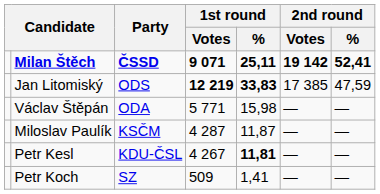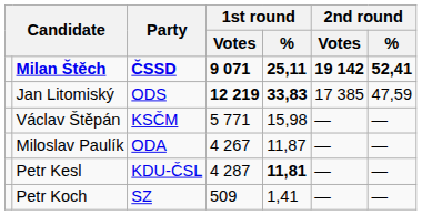Václav Štěpán | Party: ODA -> KSČM
Miloslav Paulík | Party: KSČM -> ODA
Miloslav Paulík | 1st round / Votes: 4 287 -> 4 267
Petr Kesl | 1st round / Votes: 4 267 -> 4 287
